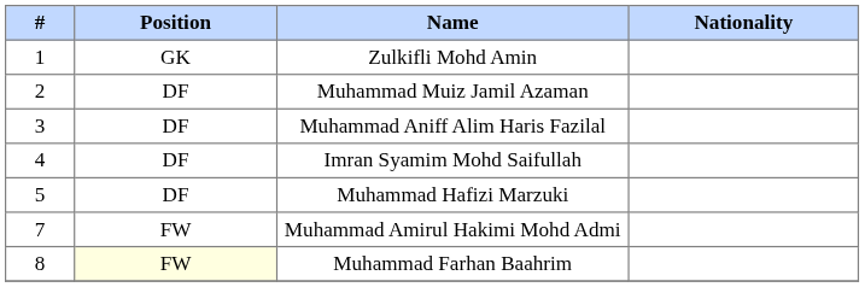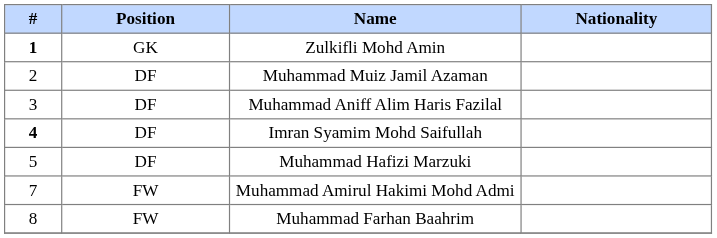Zulkifli Mohd Amin | #: normal -> bold
Imran Syamim Mohd Saifullah | #: normal -> bold
Muhammad Farhan Baahrim | Position: lightyellow background -> no background
